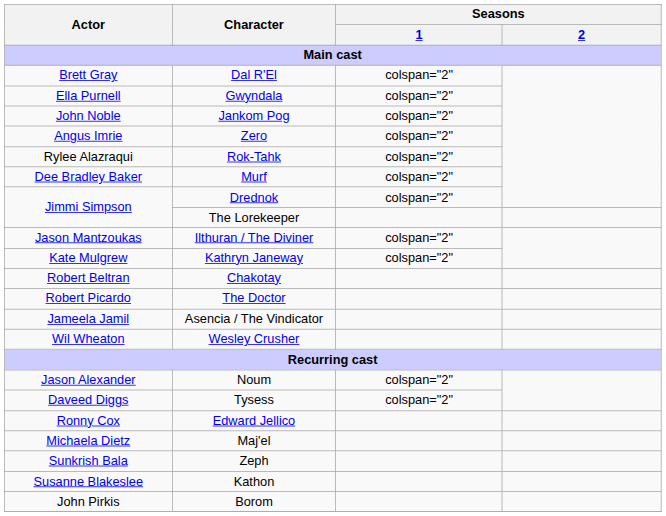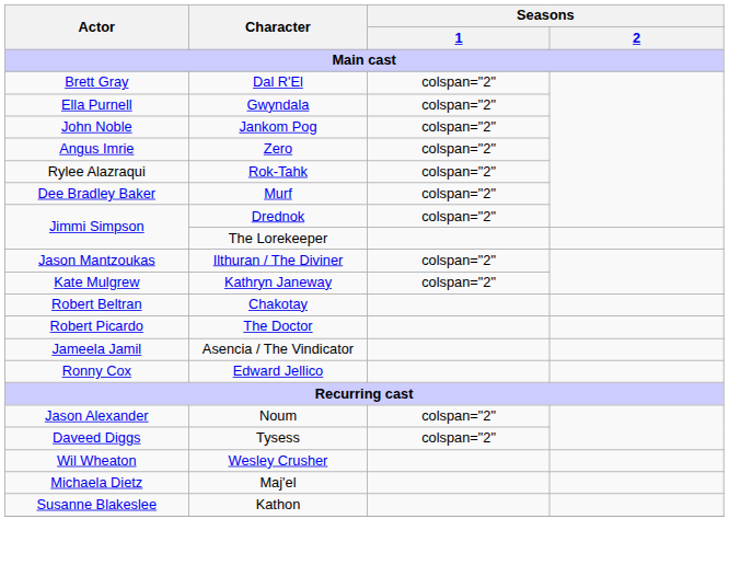rows swapped: Wesley Crusher <-> Edward Jellico
- row: Sunkrish Bala | Zeph
- row: John Pirkis | Borom
